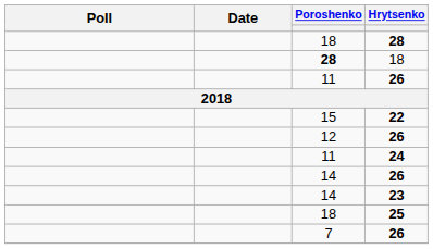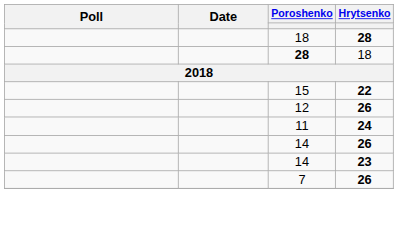- row: 11 | 26
- row: 18 | 25
